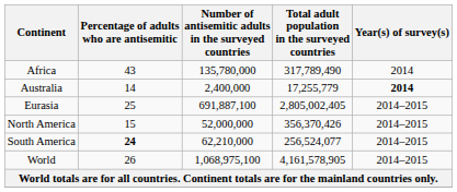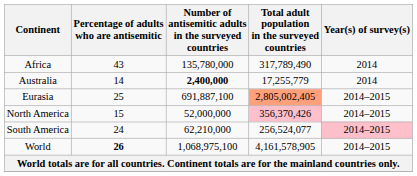Australia | Number of antisemitic adults in the surveyed countries: normal -> bold
Australia | Year(s) of survey(s): bold -> normal
Eurasia | Total adult population in the surveyed countries: no background -> lightsalmon background
North America | Total adult population in the surveyed countries: no background -> pink background
South America | Percentage of adults who are antisemitic: bold -> normal
South America | Year(s) of survey(s): no background -> pink background
World | Percentage of adults who are antisemitic: normal -> bold
